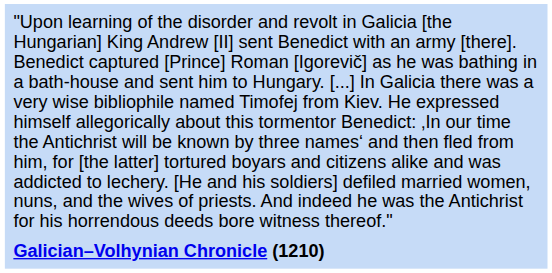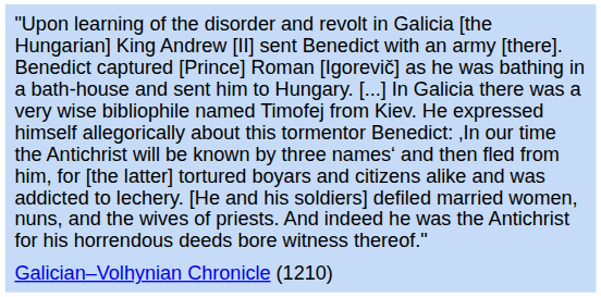row 2 | column 1: bold -> normal
